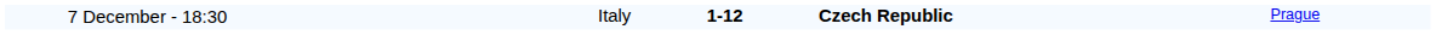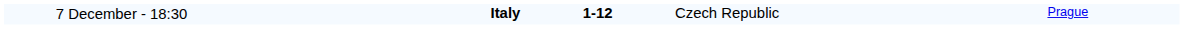Italy | column 2: normal -> bold
Italy | column 4: bold -> normal
